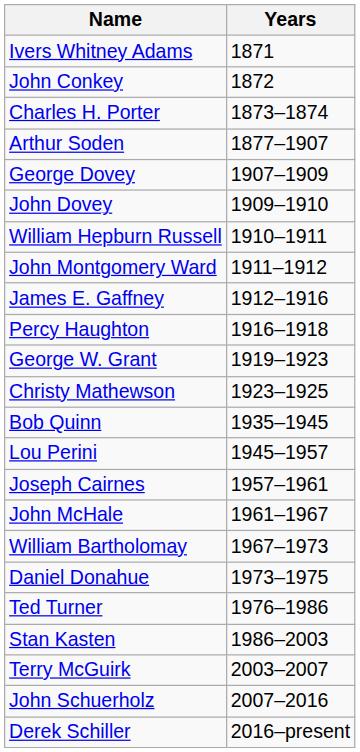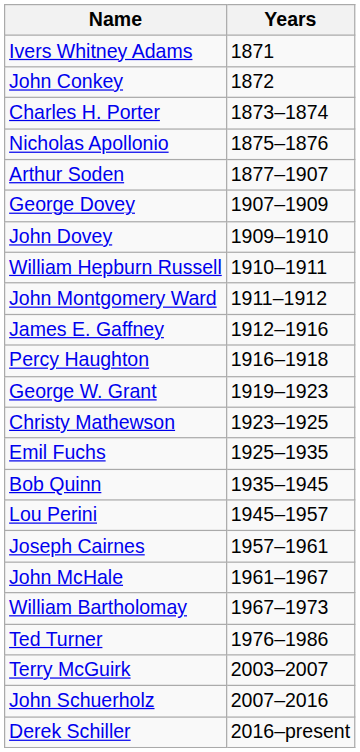+ row: Nicholas Apollonio | 1875–1876
+ row: Emil Fuchs | 1925–1935
- row: Daniel Donahue | 1973–1975
- row: Stan Kasten | 1986–2003
